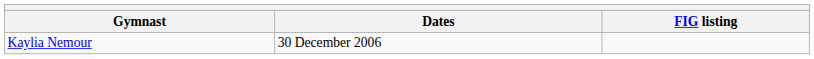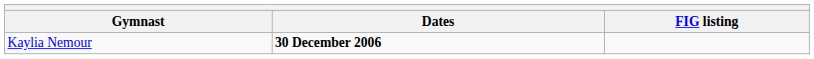Kaylia Nemour | Dates: normal -> bold
